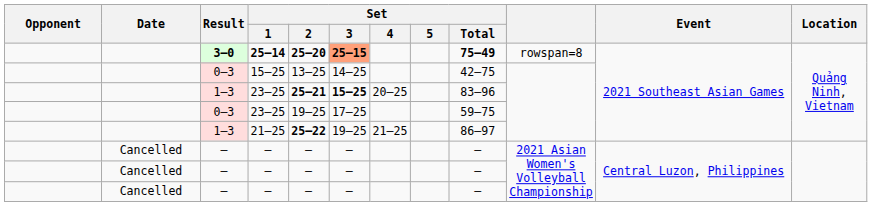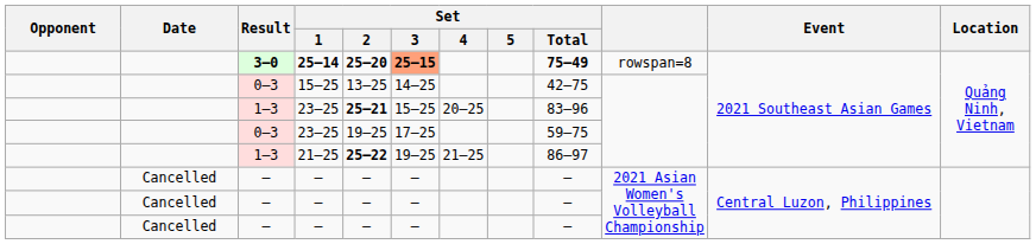1–3 / 23–25 | Set / 3: bold -> normal
